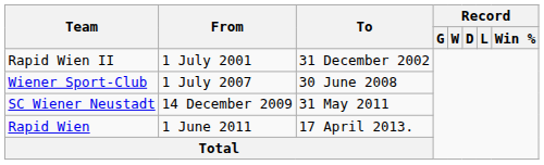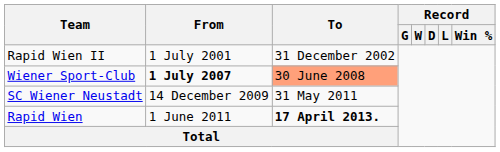Wiener Sport-Club | From: normal -> bold
Wiener Sport-Club | To: no background -> lightsalmon background
Rapid Wien | To: normal -> bold
